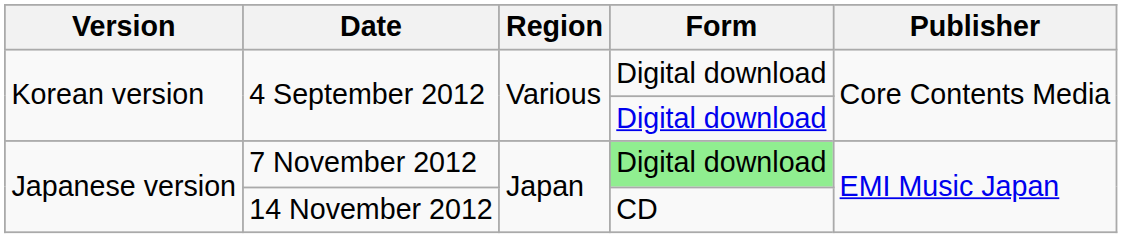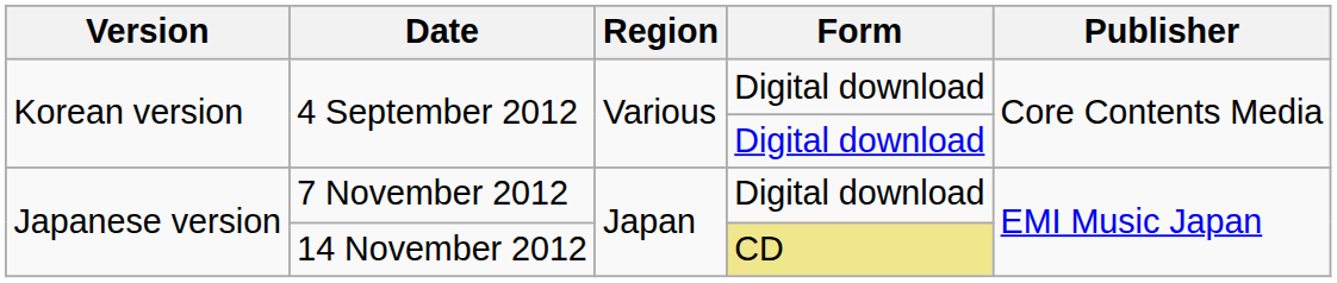7 November 2012 | Form: lightgreen background -> no background
14 November 2012 | Form: no background -> khaki background
